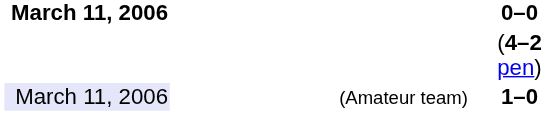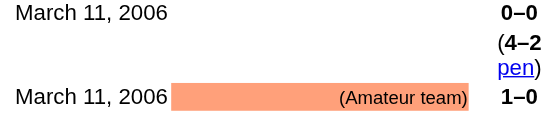0–0 | column 1: bold -> normal
1–0 | column 1: lavender background -> no background
1–0 | column 2: no background -> lightsalmon background
